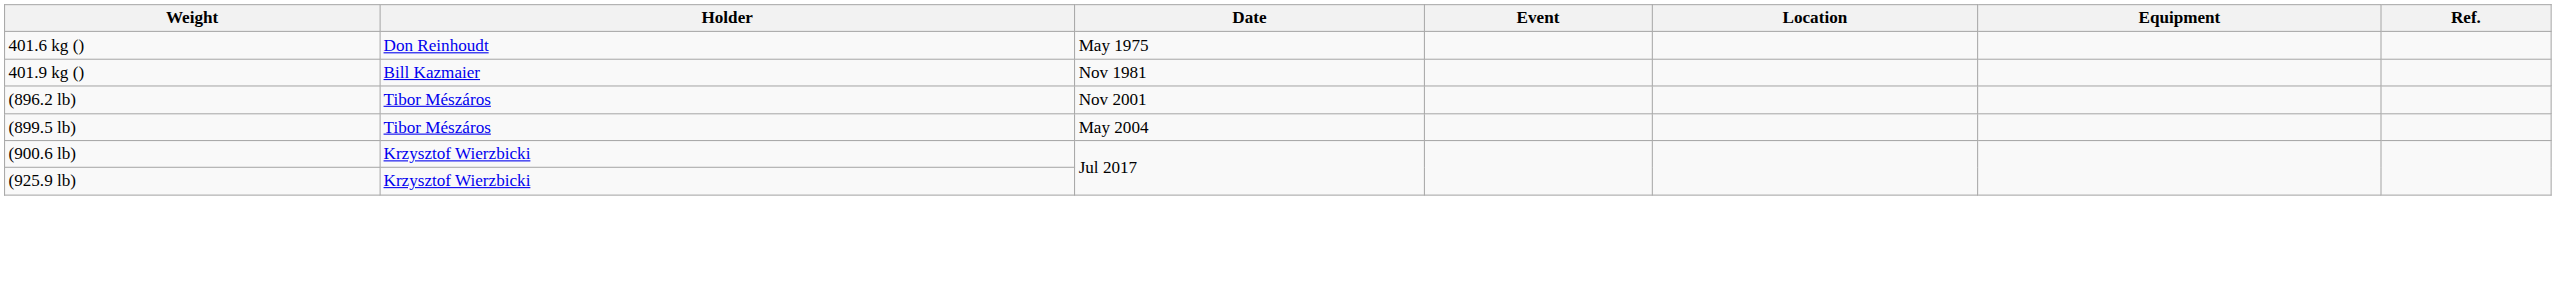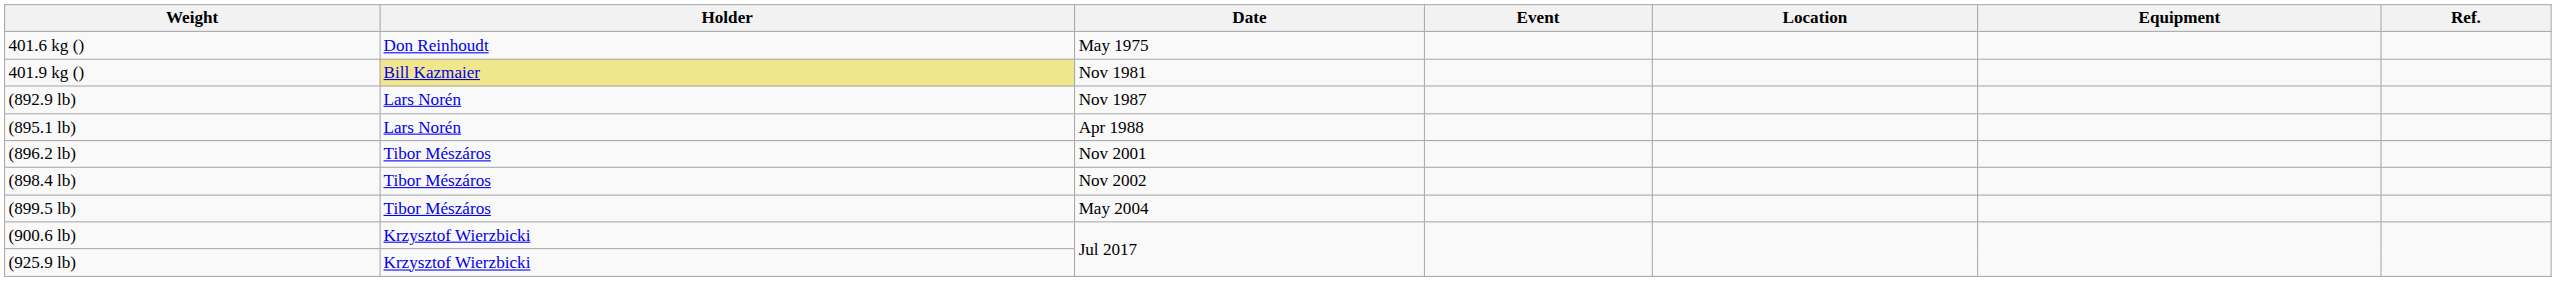401.9 kg () | Holder: no background -> khaki background
+ row: (892.9 lb) | Lars Norén | Nov 1987
+ row: (895.1 lb) | Lars Norén | Apr 1988
+ row: (898.4 lb) | Tibor Mészáros | Nov 2002
